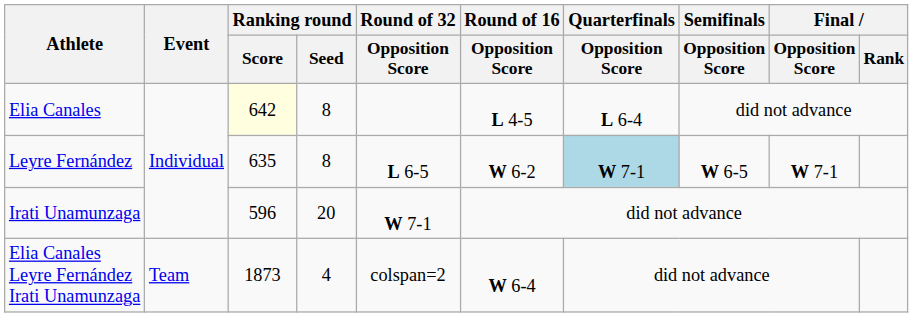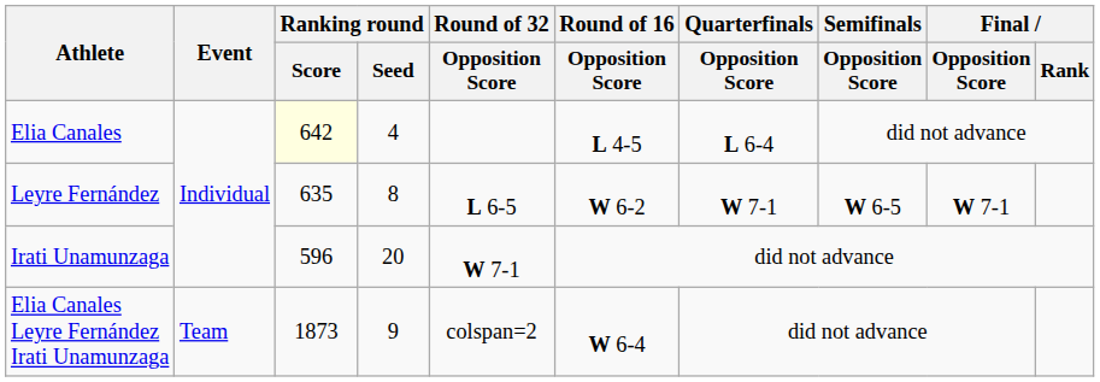Elia Canales | Ranking round / Seed: 8 -> 4
Leyre Fernández | Quarterfinals / Opposition Score: lightblue background -> no background
Elia Canales Leyre Fernández Irati Unamunzaga | Ranking round / Seed: 4 -> 9
